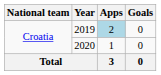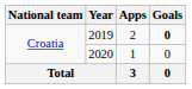2019 | Apps: lightblue background -> no background
2019 | Goals: normal -> bold
